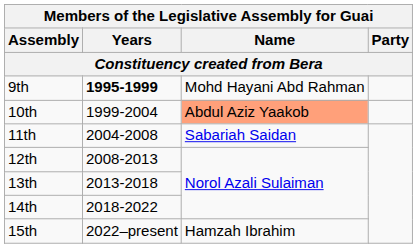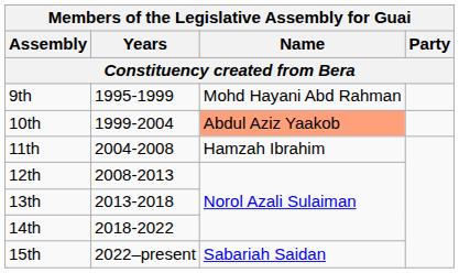9th | Years: bold -> normal
11th | Name: Sabariah Saidan -> Hamzah Ibrahim
15th | Name: Hamzah Ibrahim -> Sabariah Saidan
